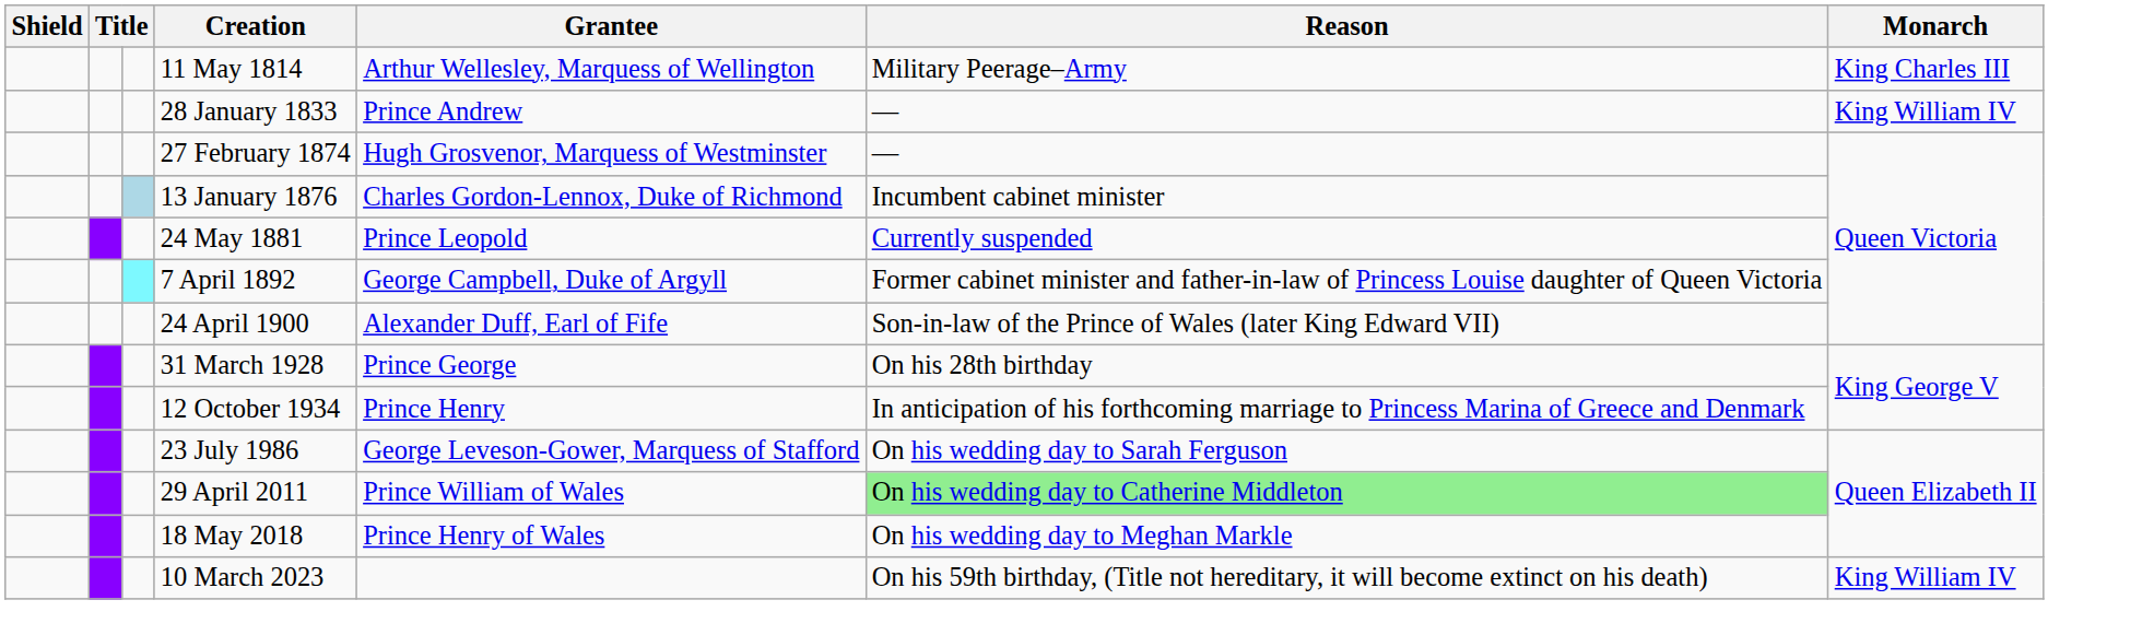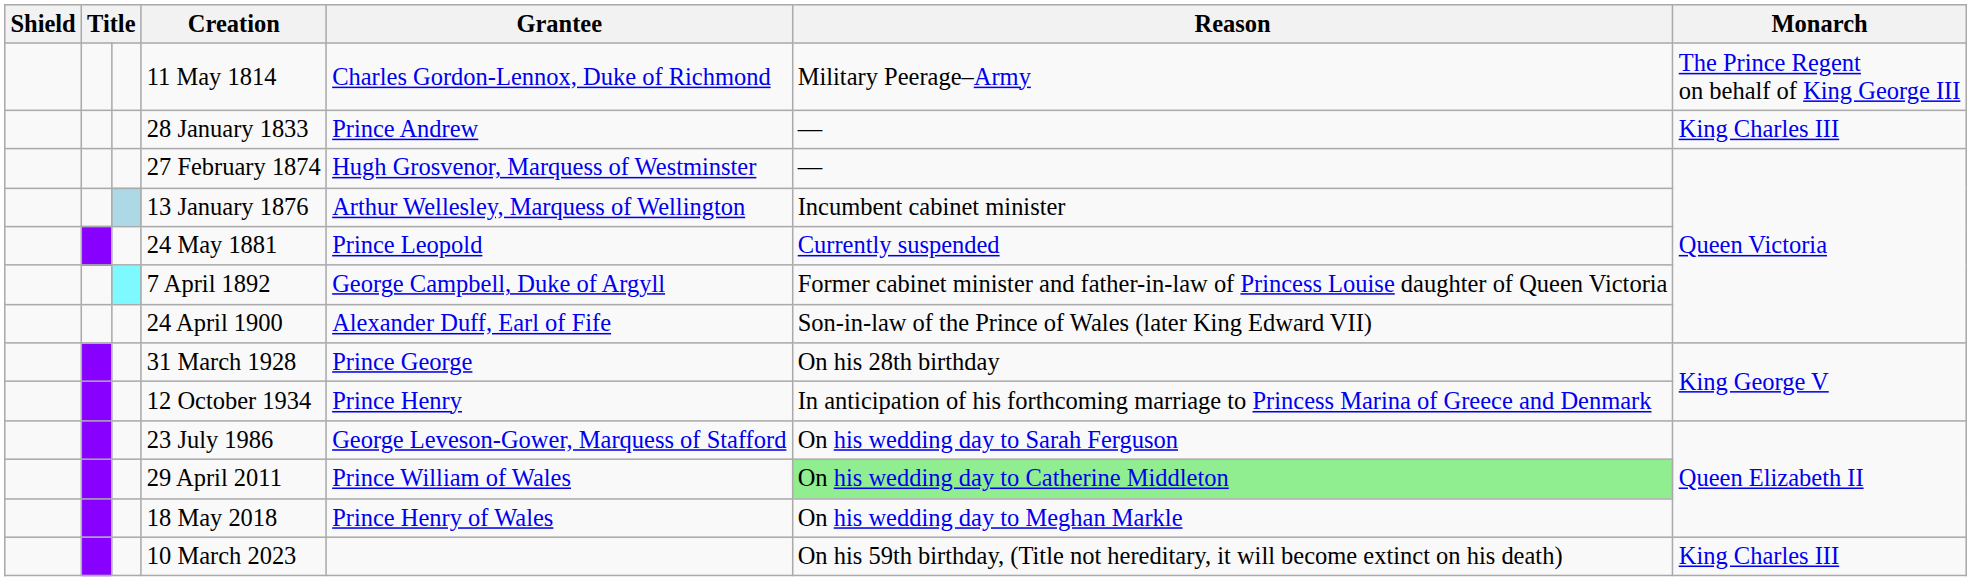11 May 1814 | Grantee: Arthur Wellesley, Marquess of Wellington -> Charles Gordon-Lennox, Duke of Richmond
11 May 1814 | Monarch: King Charles III -> The Prince Regent on behalf of King George III
28 January 1833 | Monarch: King William IV -> King Charles III
13 January 1876 | Grantee: Charles Gordon-Lennox, Duke of Richmond -> Arthur Wellesley, Marquess of Wellington
10 March 2023 | Monarch: King William IV -> King Charles III
